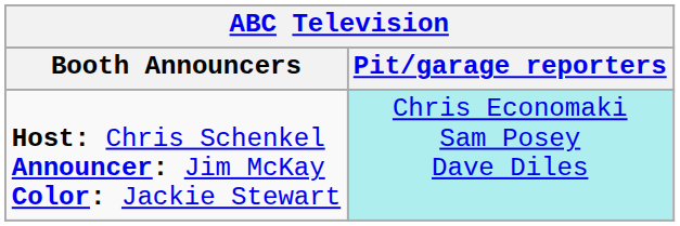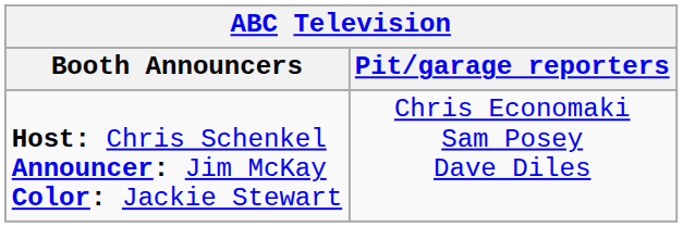row 3 | Pit/garage reporters: paleturquoise background -> no background
